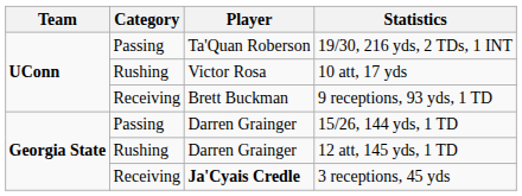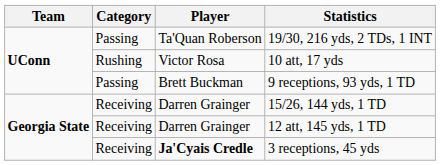9 receptions, 93 yds, 1 TD | Category: Receiving -> Passing
15/26, 144 yds, 1 TD | Category: Passing -> Receiving
12 att, 145 yds, 1 TD | Category: Rushing -> Receiving
